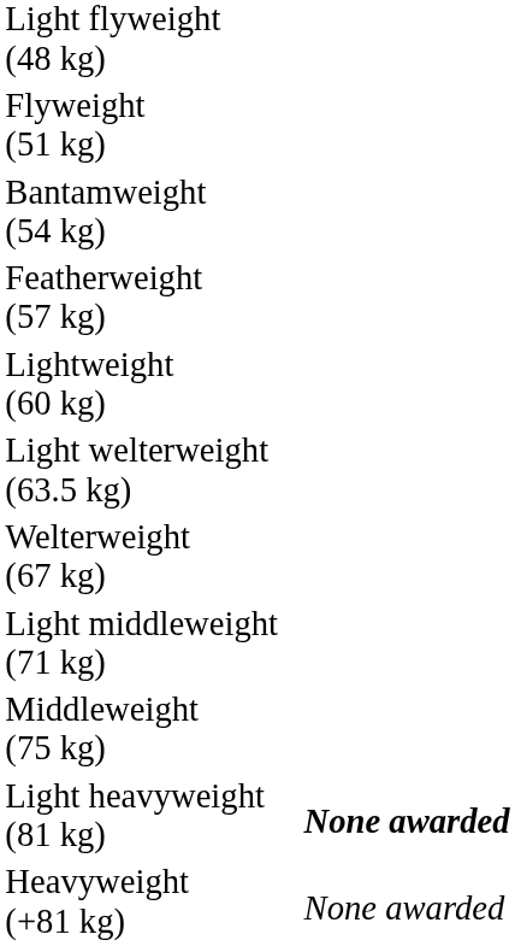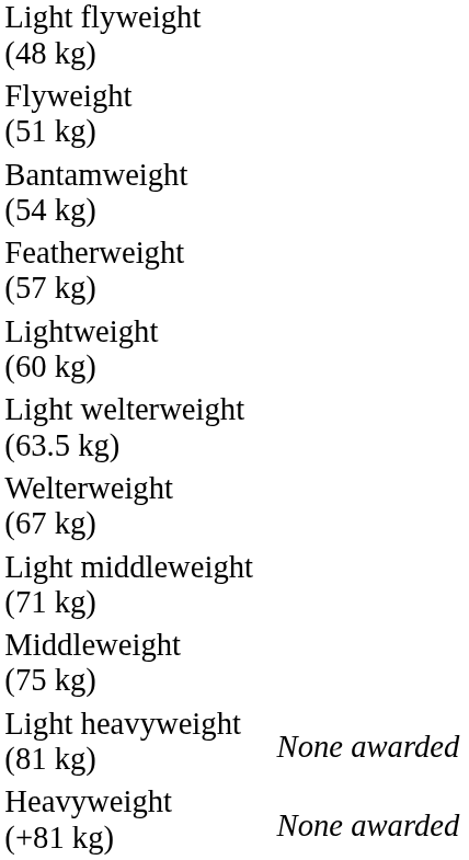Light heavyweight (81 kg) / None awarded | column 2: bold -> normal
